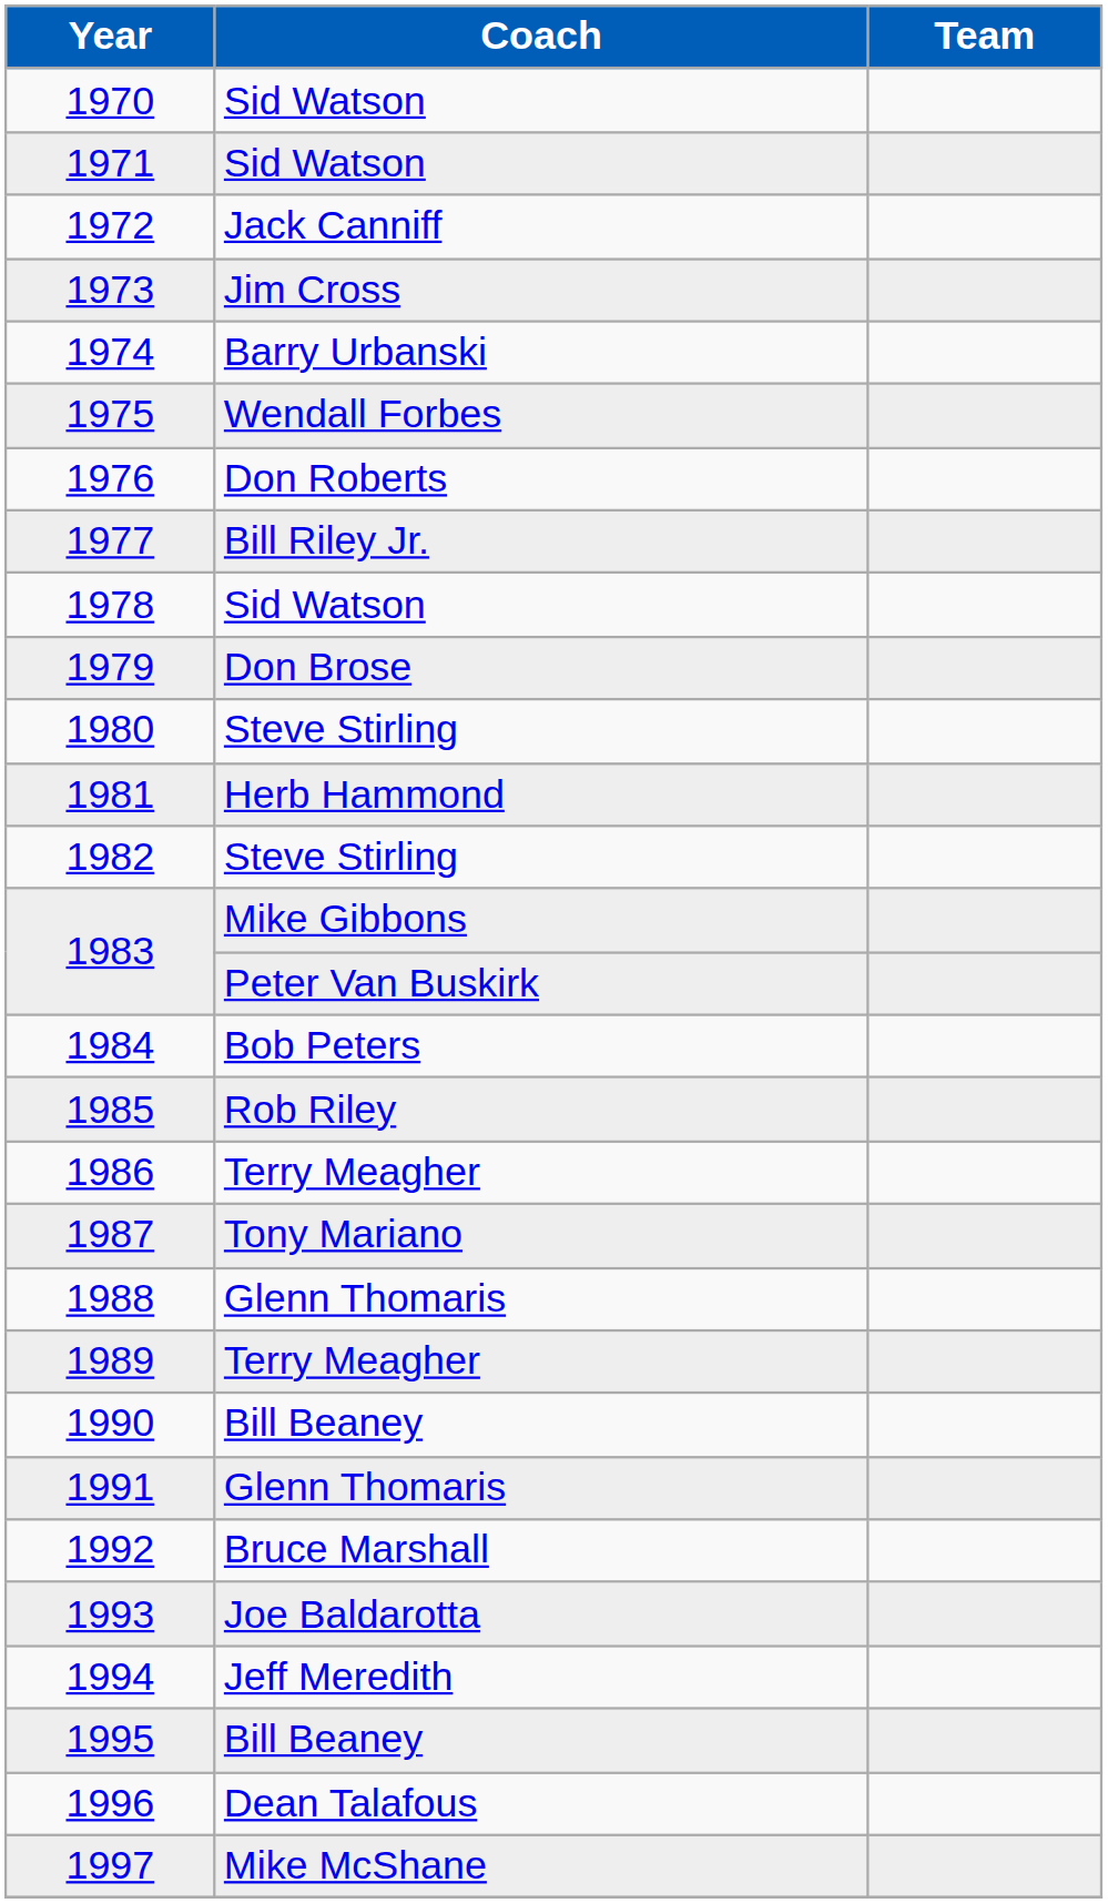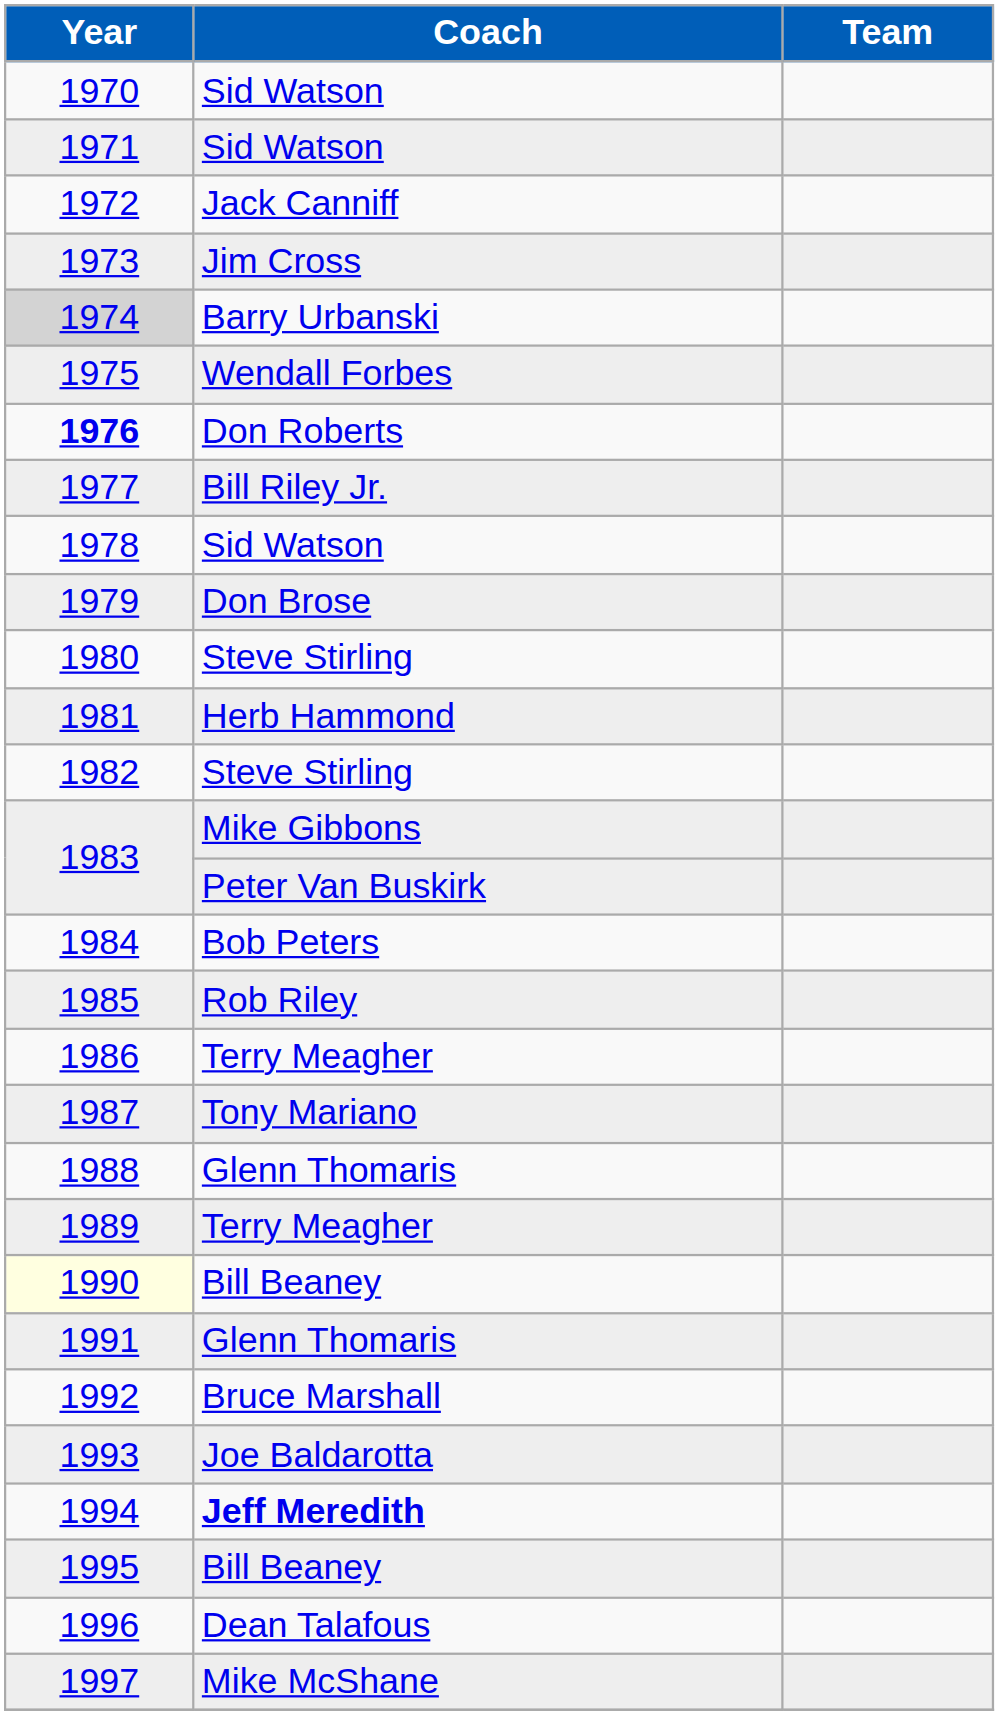1974 | Year: no background -> lightgrey background
1976 | Year: normal -> bold
1990 | Year: no background -> lightyellow background
1994 | Coach: normal -> bold
